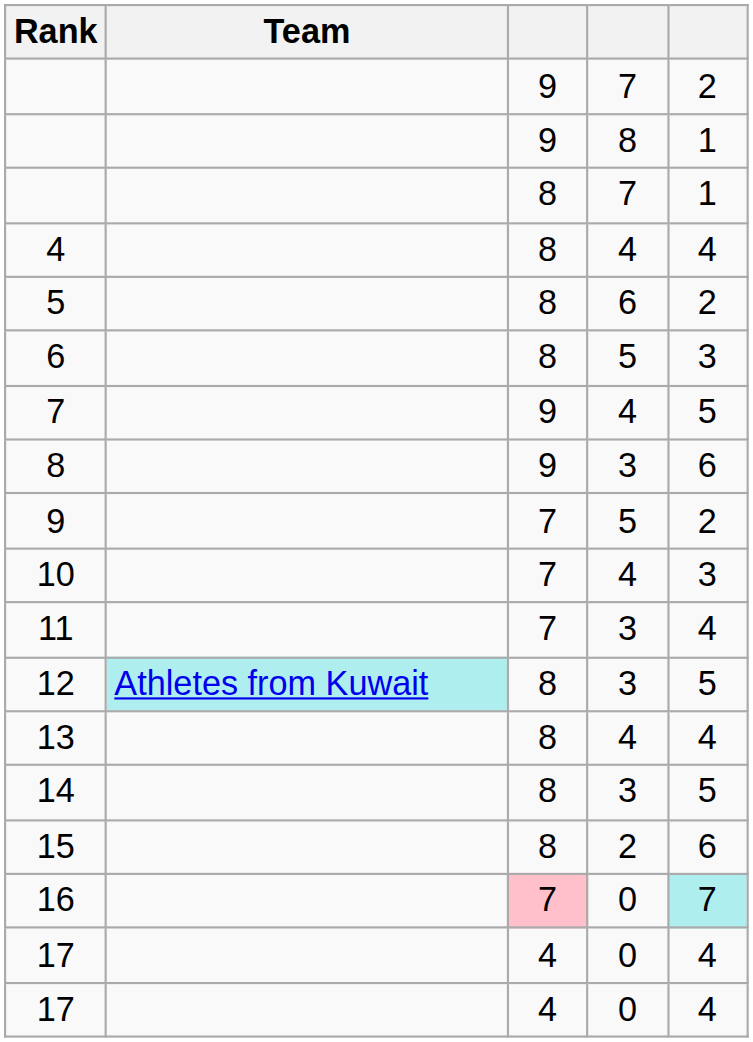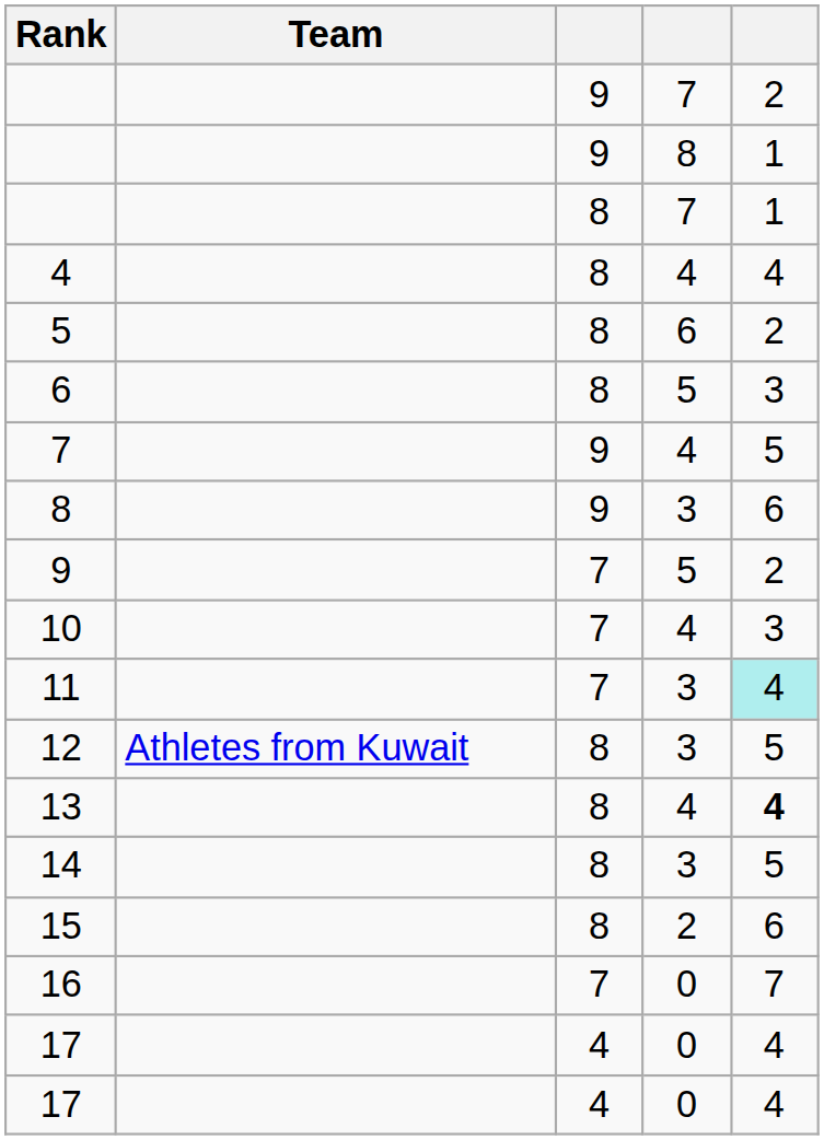11 | column 5: no background -> paleturquoise background
12 | Team: paleturquoise background -> no background
13 | column 5: normal -> bold
16 | column 3: pink background -> no background
16 | column 5: paleturquoise background -> no background
